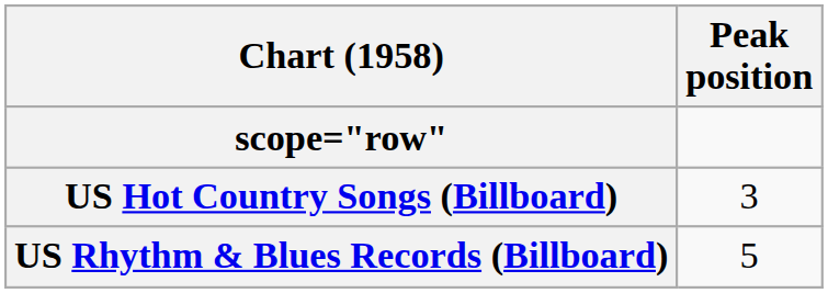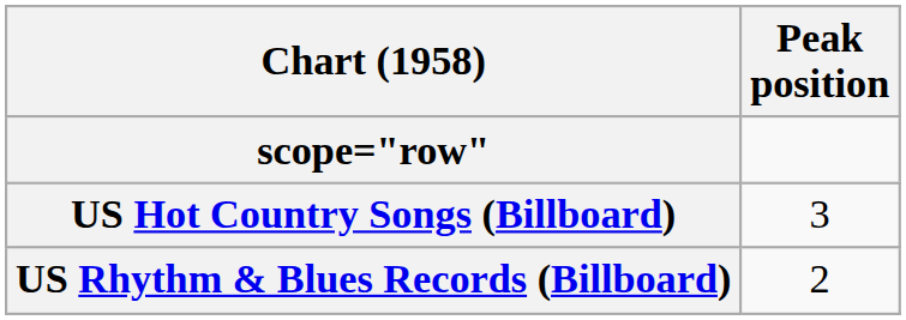US Rhythm & Blues Records (Billboard) | Peak position: 5 -> 2
